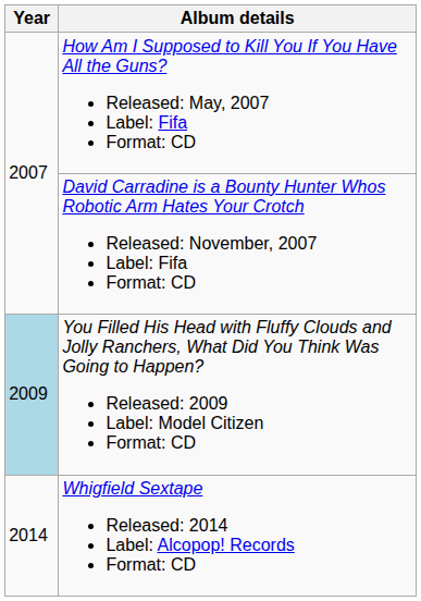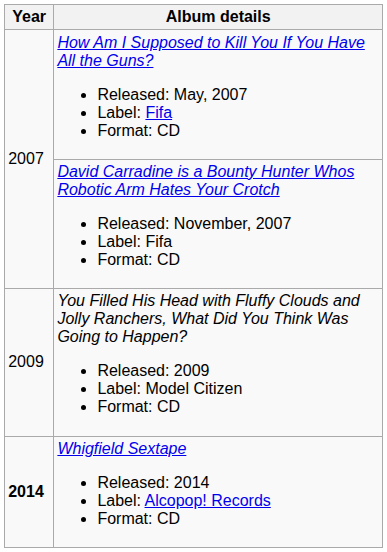row 4 | Year: lightblue background -> no background
row 5 | Year: normal -> bold
